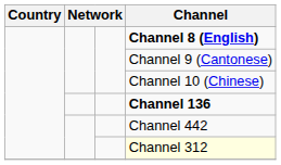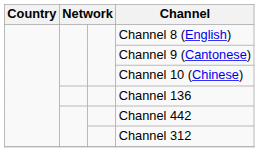Channel 8 (English) | Channel: bold -> normal
Channel 136 | Channel: bold -> normal
Channel 312 | Channel: lightyellow background -> no background
